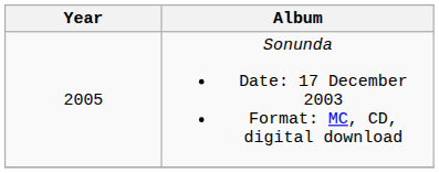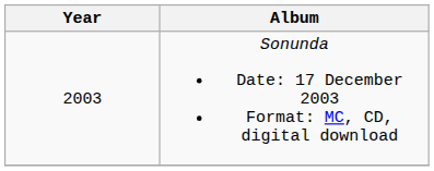row 2 | Year: 2005 -> 2003
